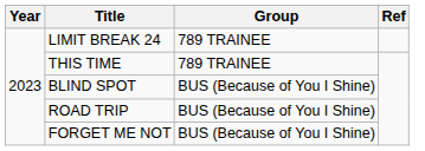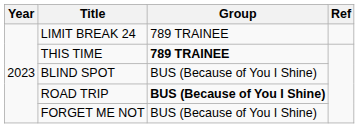THIS TIME | Group: normal -> bold
ROAD TRIP | Group: normal -> bold
